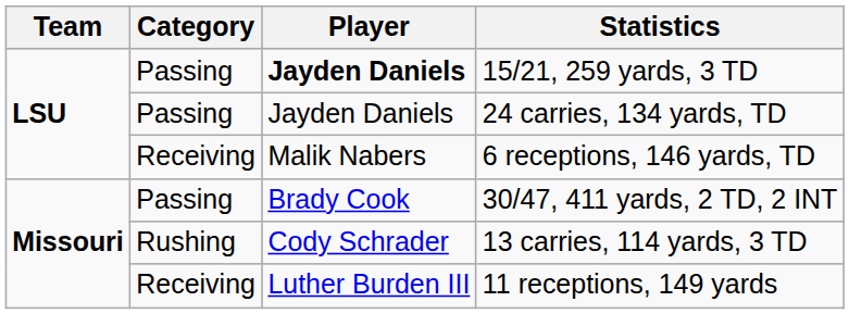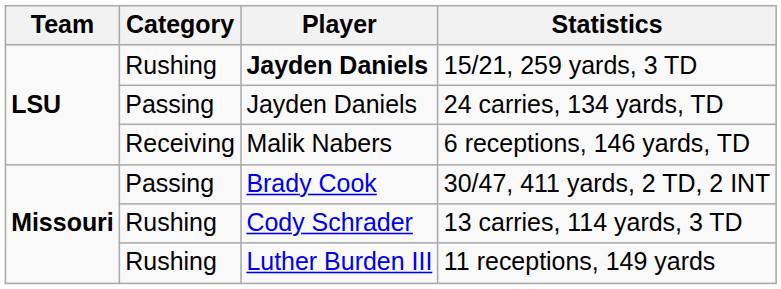15/21, 259 yards, 3 TD | Category: Passing -> Rushing
11 receptions, 149 yards | Category: Receiving -> Rushing
